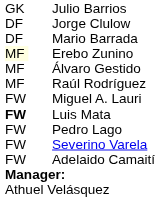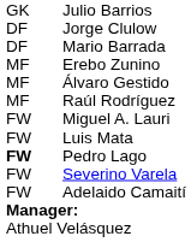Erebo Zunino | column 1: lightyellow background -> no background
Luis Mata | column 1: bold -> normal
Pedro Lago | column 1: normal -> bold
